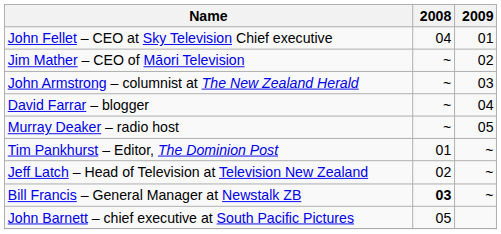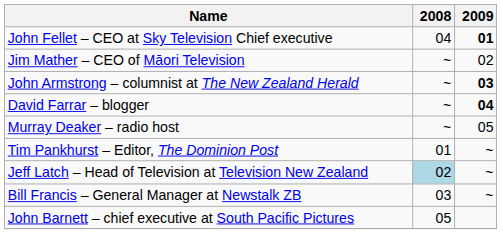John Fellet – CEO at Sky Television Chief executive | 2009: normal -> bold
John Armstrong – columnist at The New Zealand Herald | 2009: normal -> bold
David Farrar – blogger | 2009: normal -> bold
Jeff Latch – Head of Television at Television New Zealand | 2008: no background -> lightblue background
Bill Francis – General Manager at Newstalk ZB | 2008: bold -> normal
